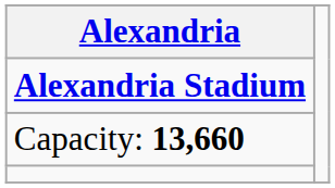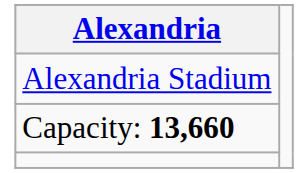Alexandria Stadium | Alexandria: bold -> normal
